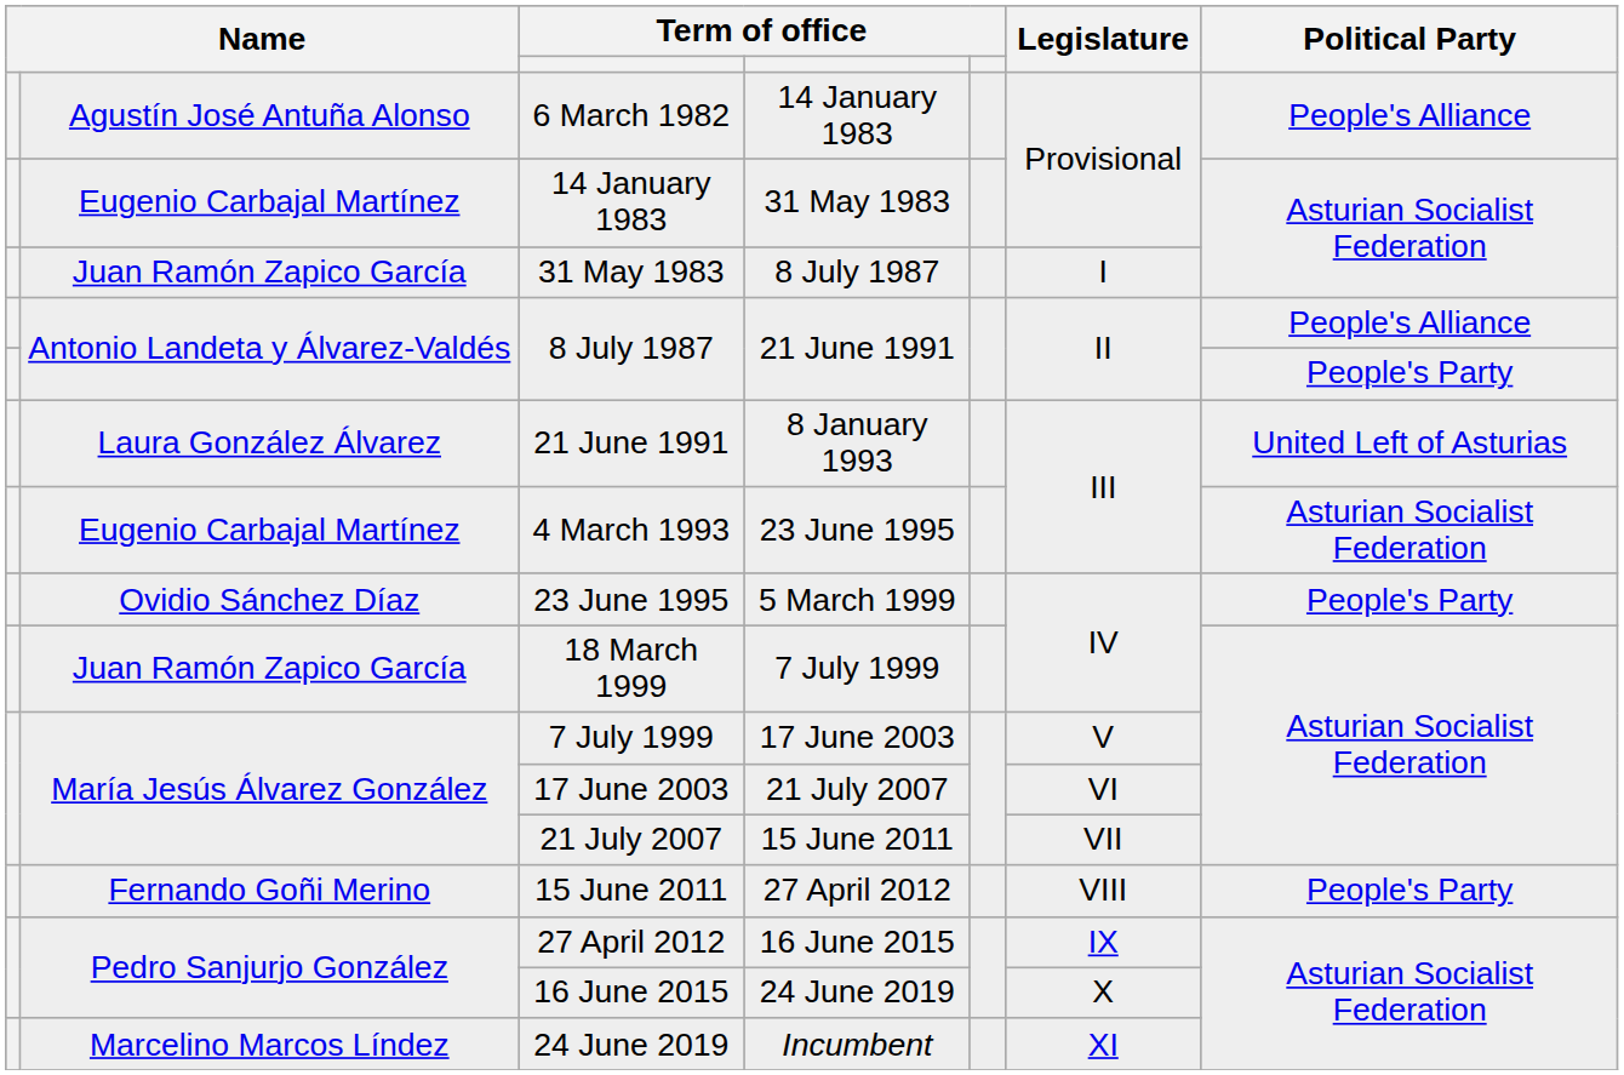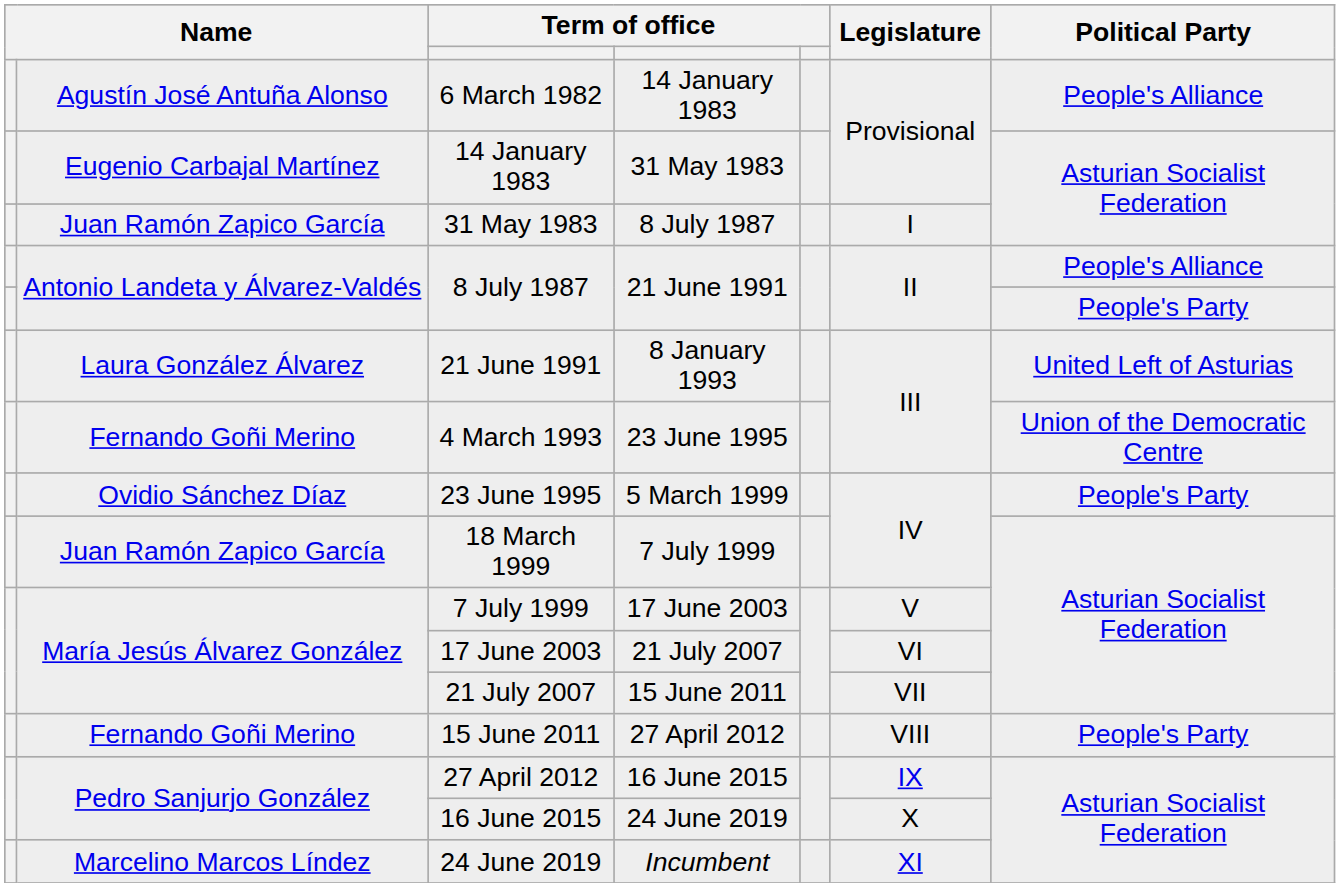4 March 1993 | column 2: Eugenio Carbajal Martínez -> Fernando Goñi Merino
4 March 1993 | Political Party: Asturian Socialist Federation -> Union of the Democratic Centre
